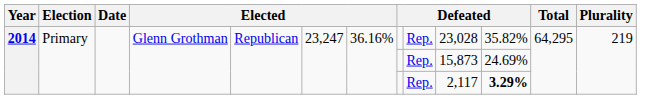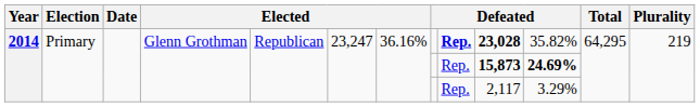row 2 | column 9: normal -> bold
row 2 | column 10: normal -> bold
row 3 | column 10: normal -> bold
row 3 | column 11: normal -> bold
row 4 | column 11: bold -> normal
